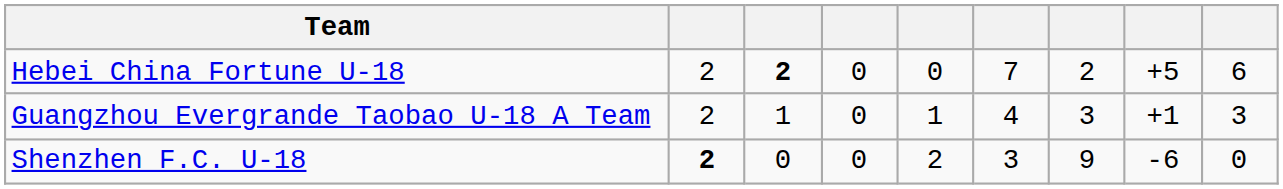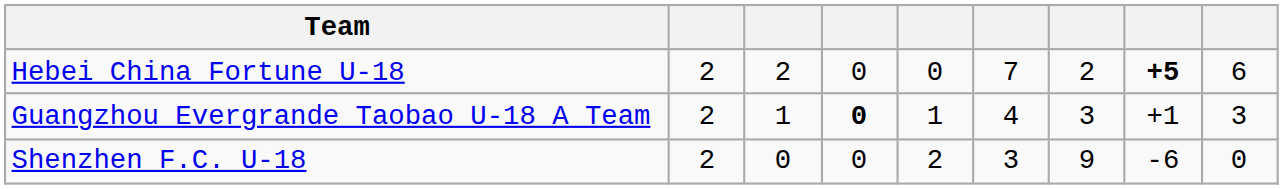Hebei China Fortune U-18 | column 3: bold -> normal
Hebei China Fortune U-18 | column 8: normal -> bold
Guangzhou Evergrande Taobao U-18 A Team | column 4: normal -> bold
Shenzhen F.C. U-18 | column 2: bold -> normal
